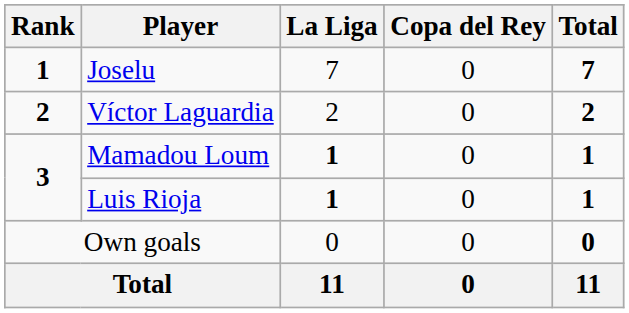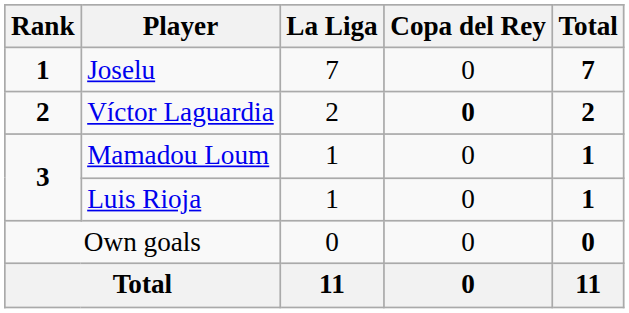Víctor Laguardia | Copa del Rey: normal -> bold
Mamadou Loum | La Liga: bold -> normal
Luis Rioja | La Liga: bold -> normal
